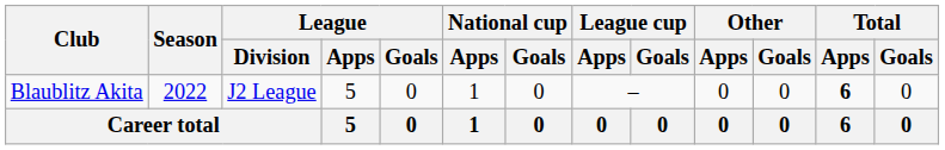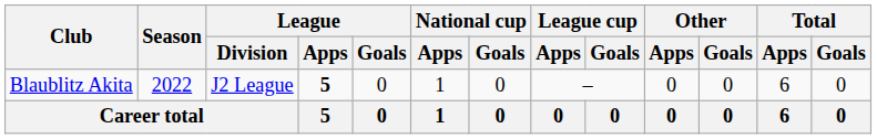Blaublitz Akita | League / Apps: normal -> bold
Blaublitz Akita | Total / Apps: bold -> normal
